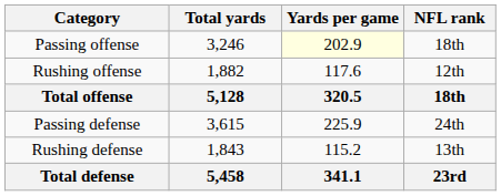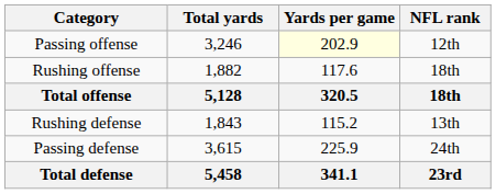Passing offense | NFL rank: 18th -> 12th
Rushing offense | NFL rank: 12th -> 18th
rows swapped: Passing defense <-> Rushing defense
